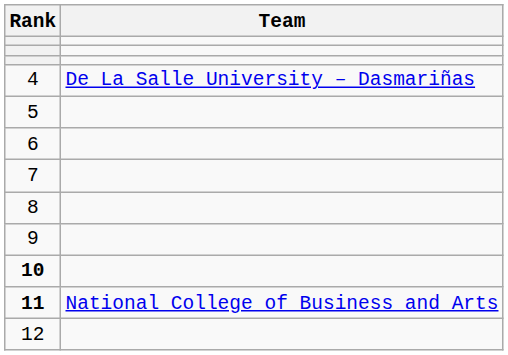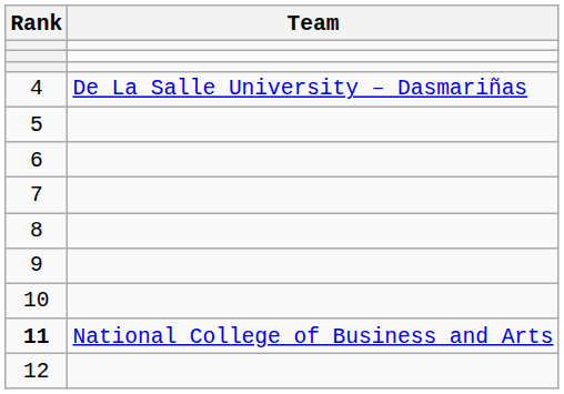row 11 | Rank: bold -> normal
